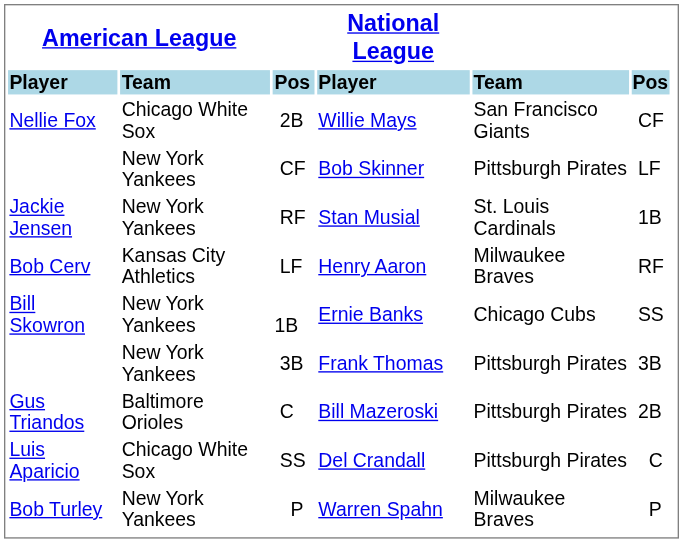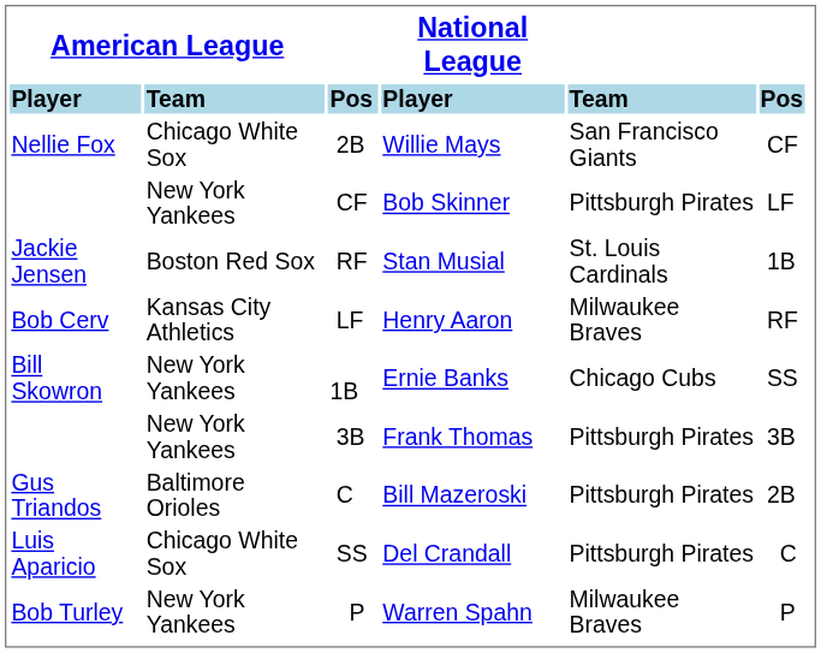row 5 | column 2: New York Yankees -> Boston Red Sox
